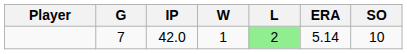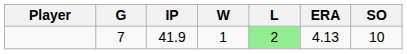row 2 | IP: 42.0 -> 41.9
row 2 | ERA: 5.14 -> 4.13
